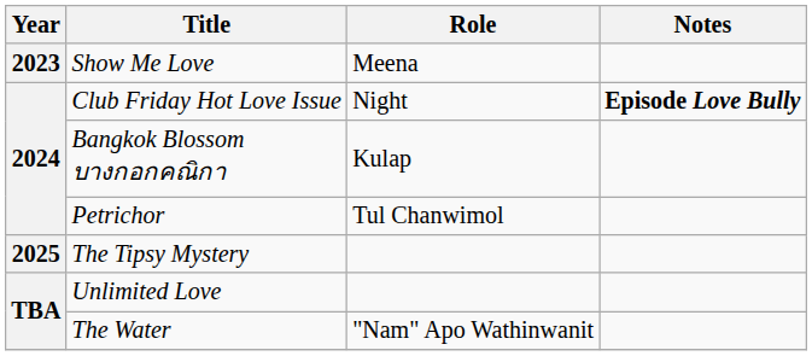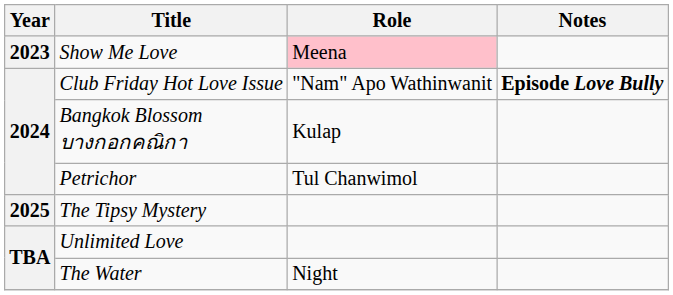Show Me Love | Role: no background -> pink background
Club Friday Hot Love Issue | Role: Night -> "Nam" Apo Wathinwanit
The Water | Role: "Nam" Apo Wathinwanit -> Night
